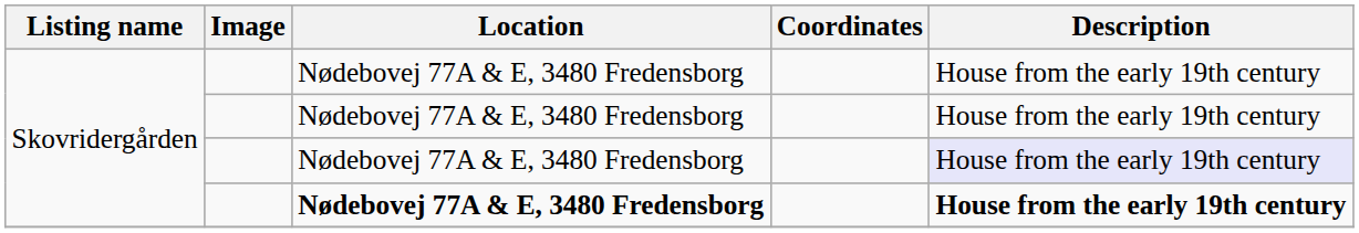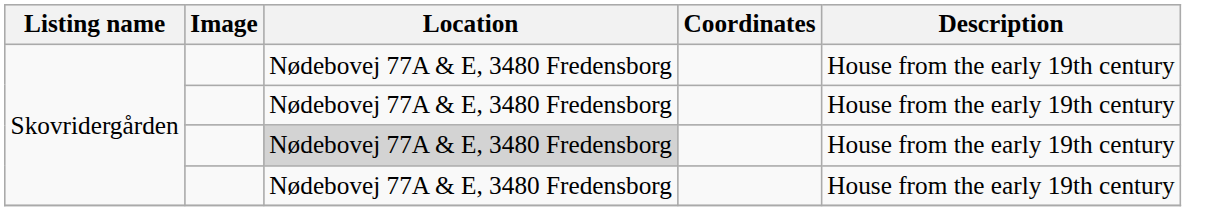row 4 | Location: no background -> lightgrey background
row 4 | Description: lavender background -> no background
row 5 | Location: bold -> normal
row 5 | Description: bold -> normal
